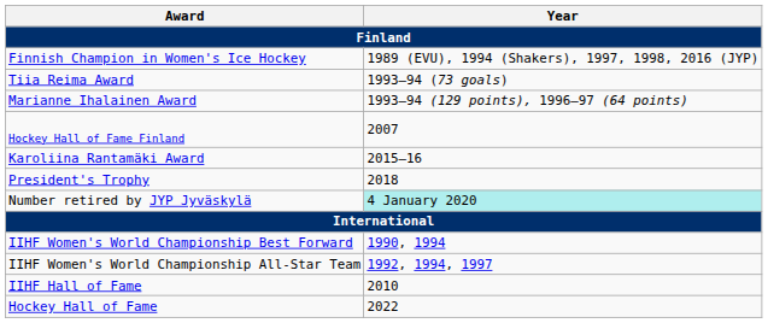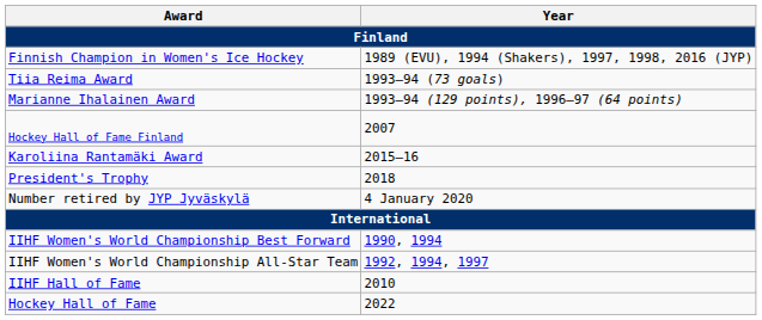Number retired by JYP Jyväskylä | Year: paleturquoise background -> no background
